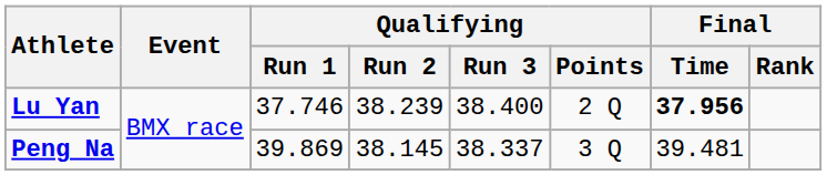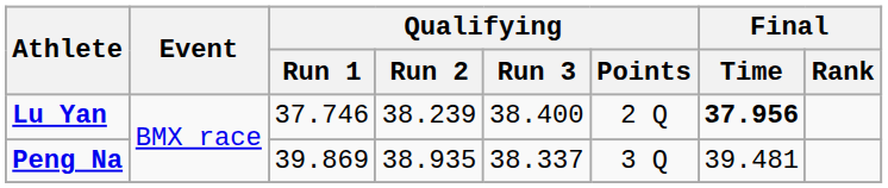Peng Na | Qualifying / Run 2: 38.145 -> 38.935
